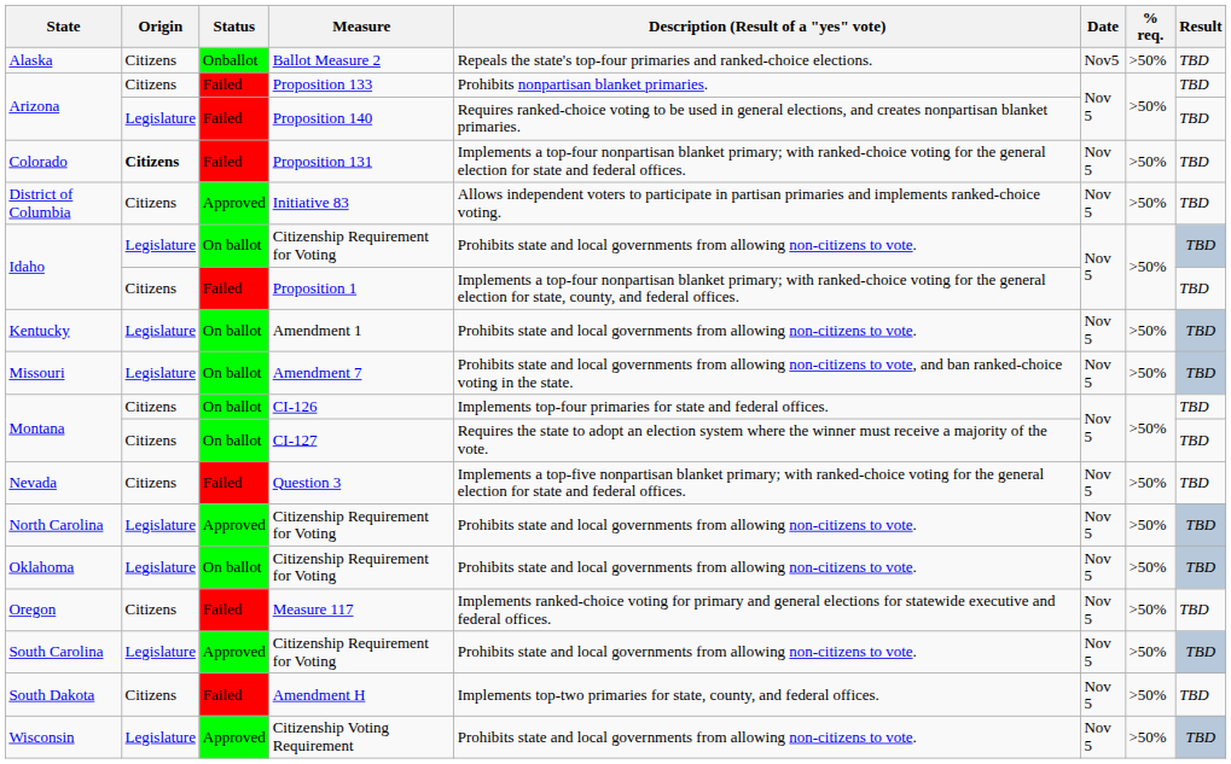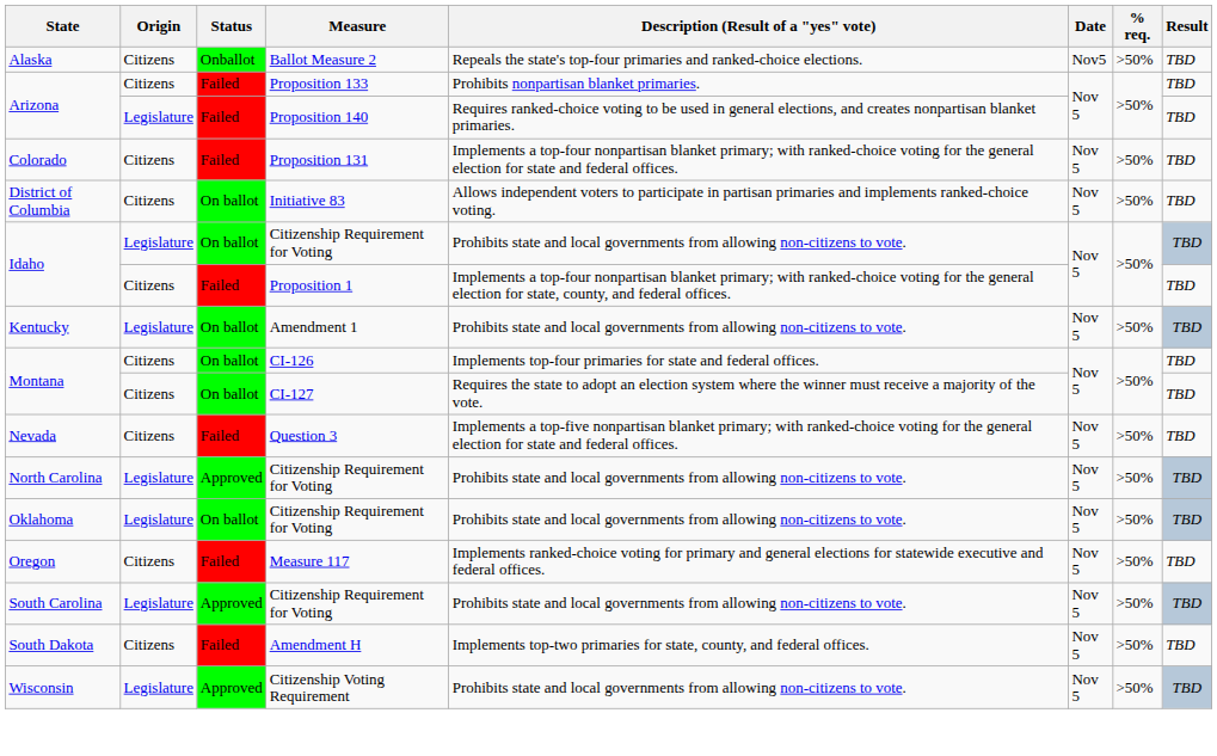Colorado | Origin: bold -> normal
District of Columbia | Status: Approved -> On ballot
- row: Missouri | Legislature | On ballot | Amendment 7 | Prohibits state and local governments from allowing non-citizens to vote, and ban ranked-choice voting in the state. | Nov 5 | >50% | TBD
